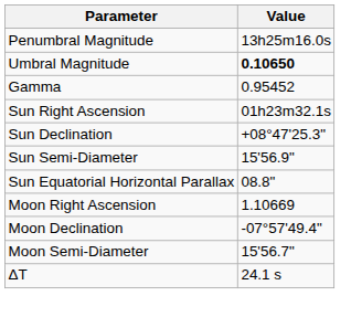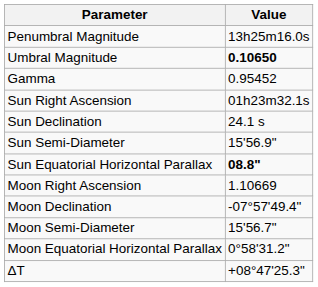Sun Declination | Value: +08°47'25.3" -> 24.1 s
Sun Equatorial Horizontal Parallax | Value: normal -> bold
+ row: Moon Equatorial Horizontal Parallax | 0°58'31.2"
ΔT | Value: 24.1 s -> +08°47'25.3"
